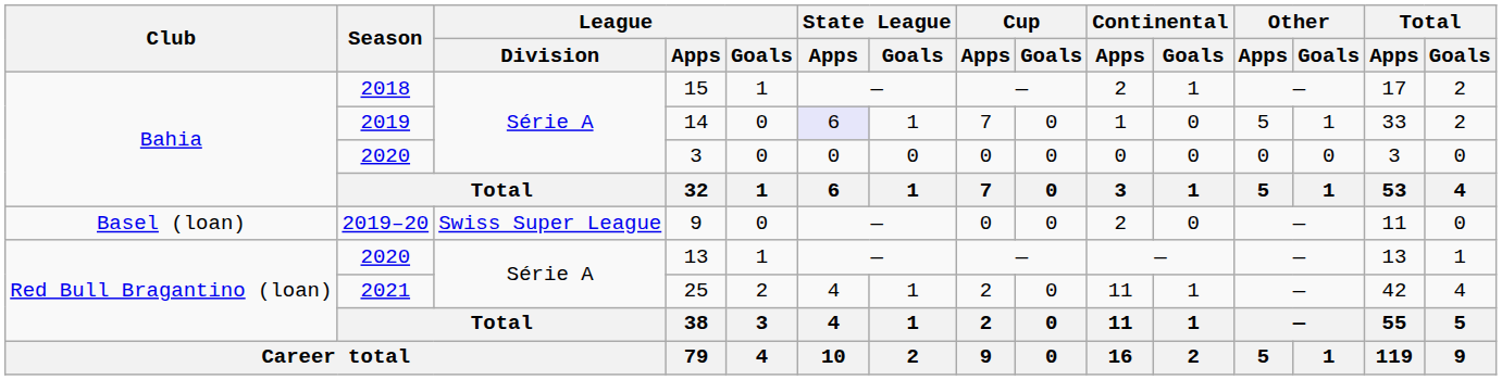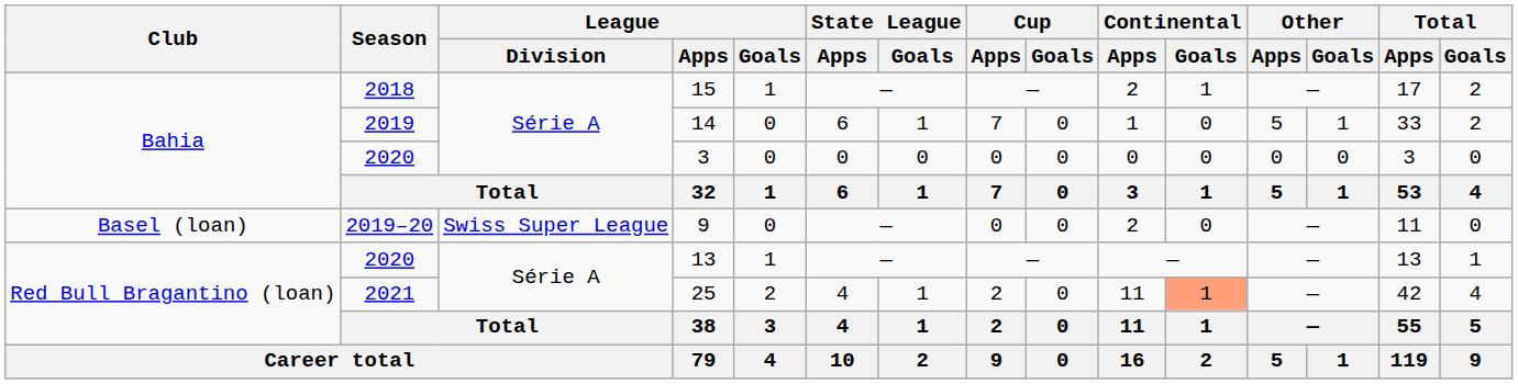14 | State League / Apps: lavender background -> no background
25 | Continental / Goals: no background -> lightsalmon background
